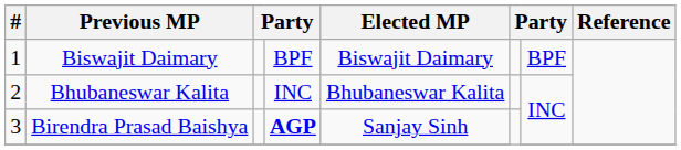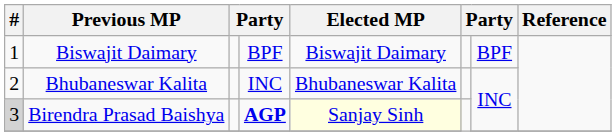Birendra Prasad Baishya | #: no background -> lightgrey background
Birendra Prasad Baishya | Elected MP: no background -> lightyellow background
